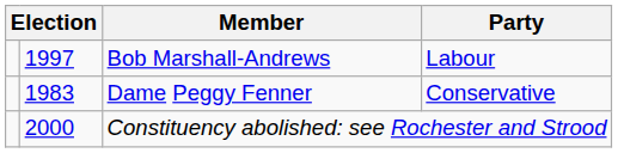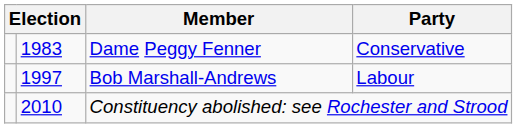rows swapped: Dame Peggy Fenner <-> Bob Marshall-Andrews
Constituency abolished: see Rochester and Strood | column 2: 2000 -> 2010
